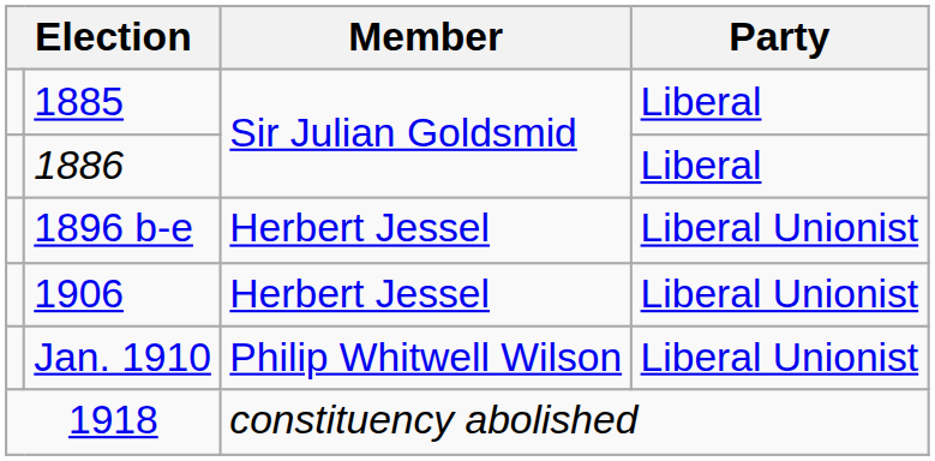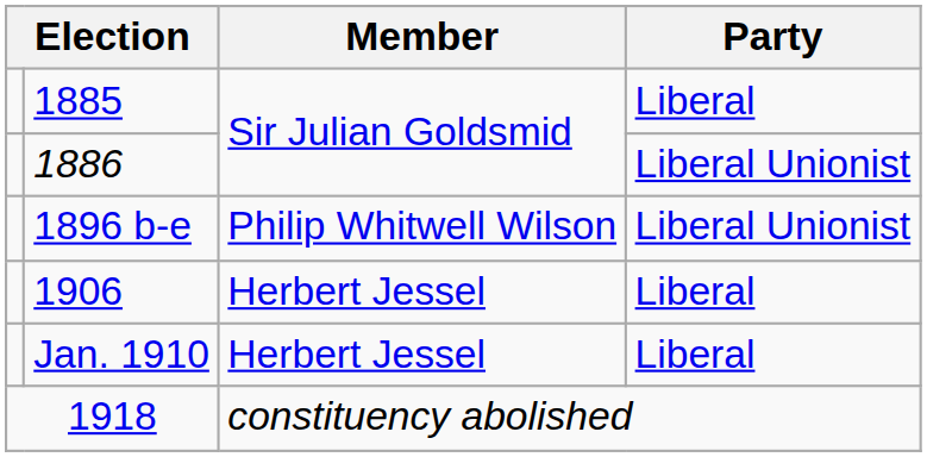1886 | Party: Liberal -> Liberal Unionist
1896 b-e | Member: Herbert Jessel -> Philip Whitwell Wilson
1906 | Party: Liberal Unionist -> Liberal
Jan. 1910 | Member: Philip Whitwell Wilson -> Herbert Jessel
Jan. 1910 | Party: Liberal Unionist -> Liberal
